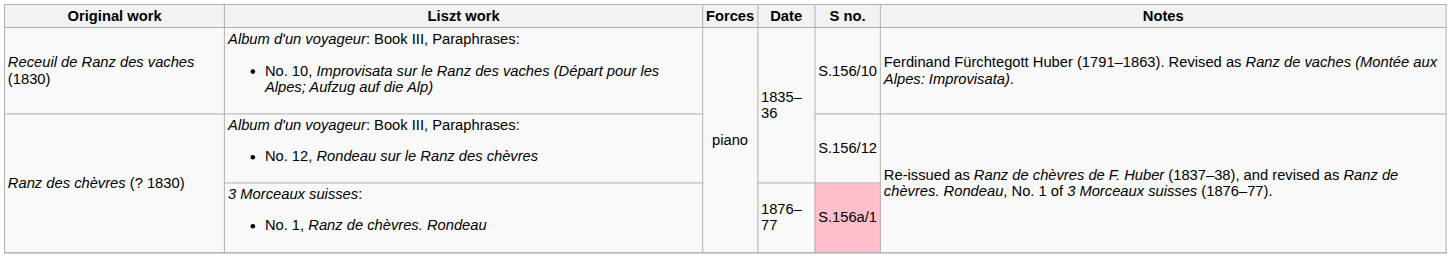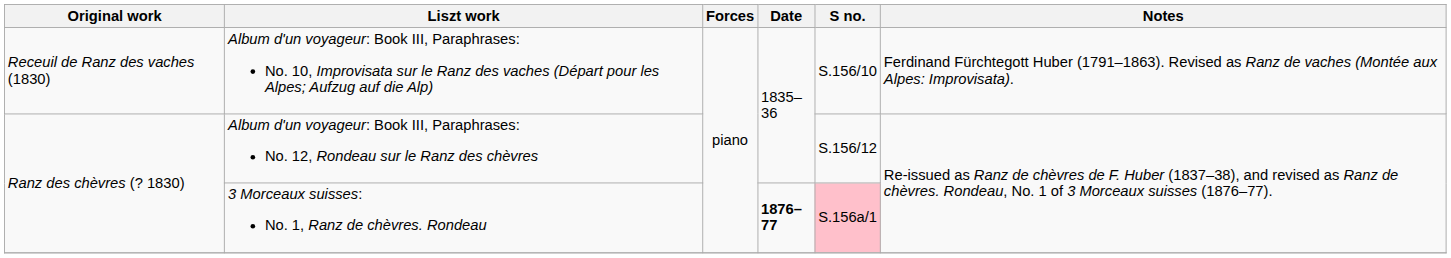3 Morceaux suisses: No. 1, Ranz de chèvres. Rondeau | Date: normal -> bold
